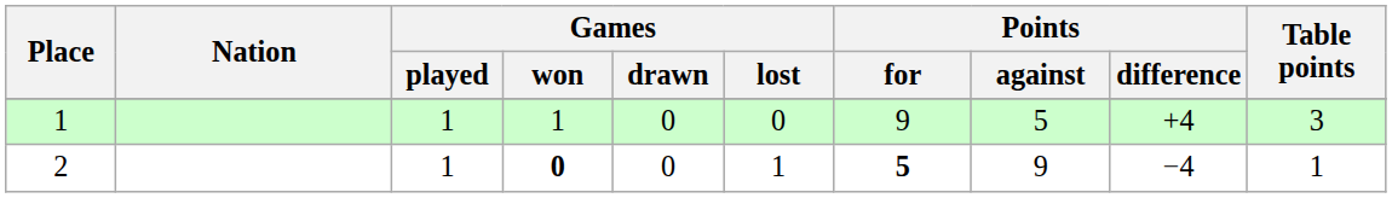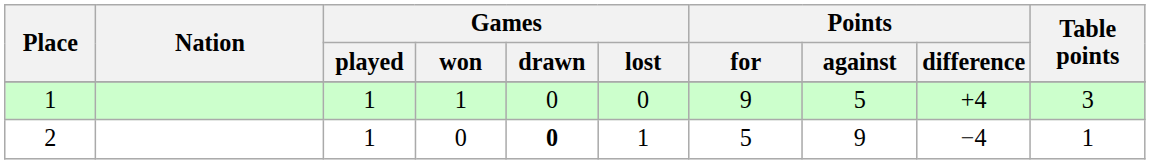2 | Games / won: bold -> normal
2 | Games / drawn: normal -> bold
2 | Points / for: bold -> normal
